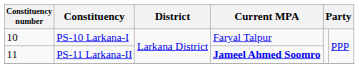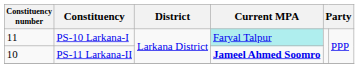PS-10 Larkana-I | Constituency number: 10 -> 11
PS-10 Larkana-I | Current MPA: no background -> paleturquoise background
PS-11 Larkana-II | Constituency number: 11 -> 10
